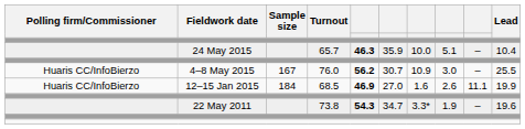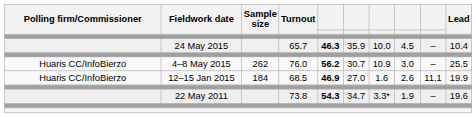24 May 2015 | column 8: 5.1 -> 4.5
4–8 May 2015 | Sample size: 167 -> 262
